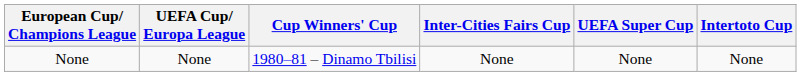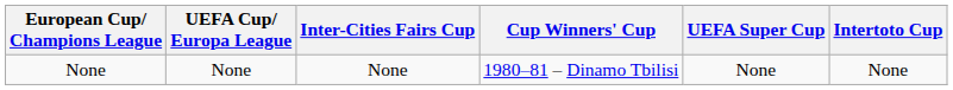columns swapped: Cup Winners' Cup <-> Inter-Cities Fairs Cup
